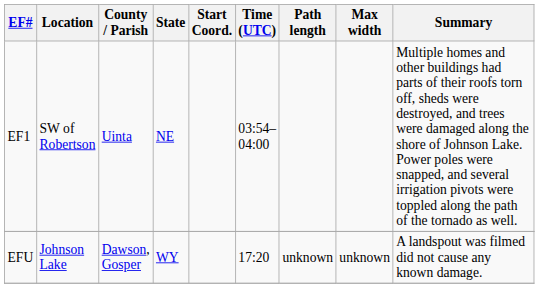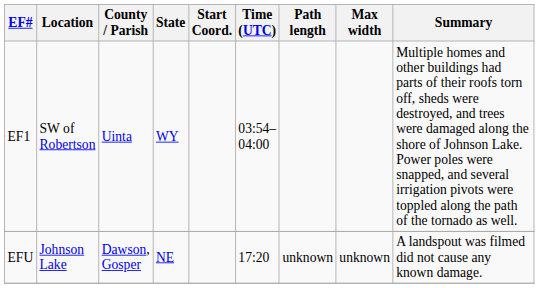EF1 | State: NE -> WY
EFU | State: WY -> NE
